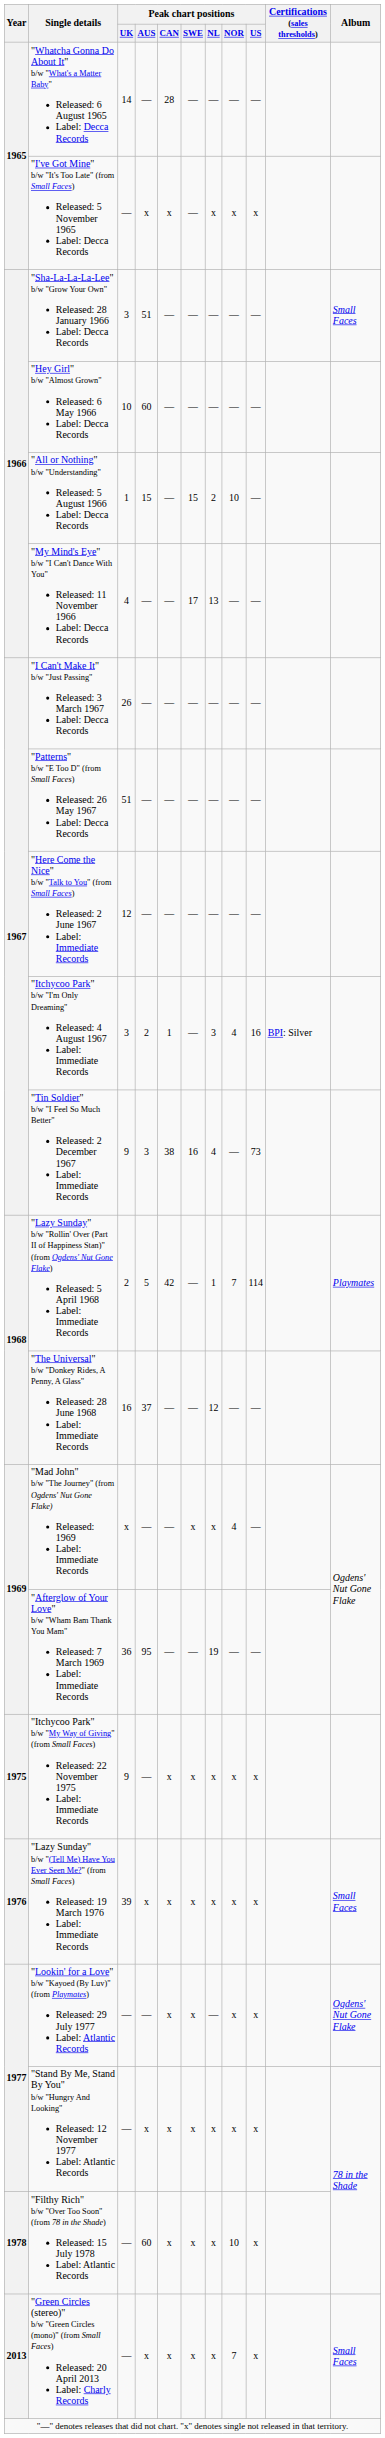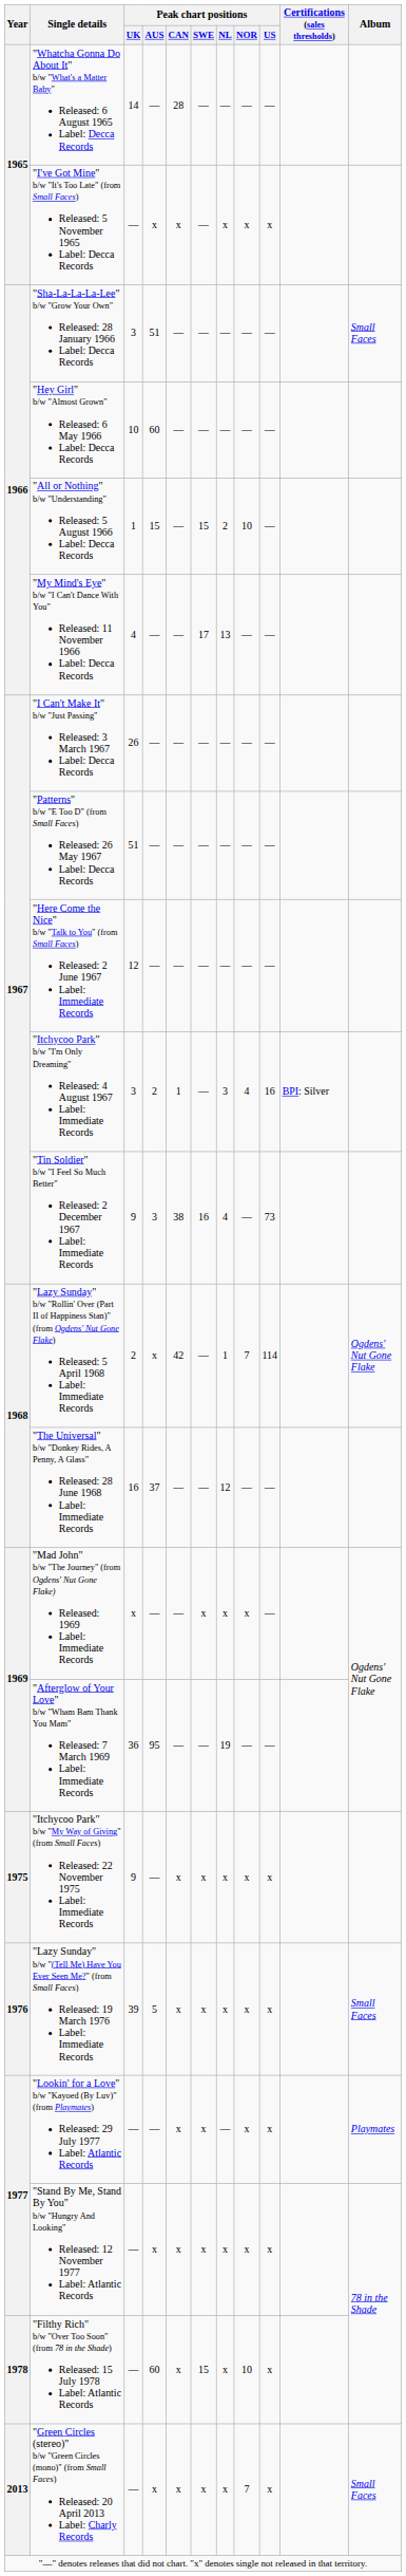row 14 | Peak chart positions / AUS: 5 -> x
row 14 | Album: Playmates -> Ogdens' Nut Gone Flake
row 16 | Peak chart positions / NOR: 4 -> x
row 19 | Peak chart positions / AUS: x -> 5
row 20 | Album: Ogdens' Nut Gone Flake -> Playmates
row 22 | Peak chart positions / SWE: x -> 15
